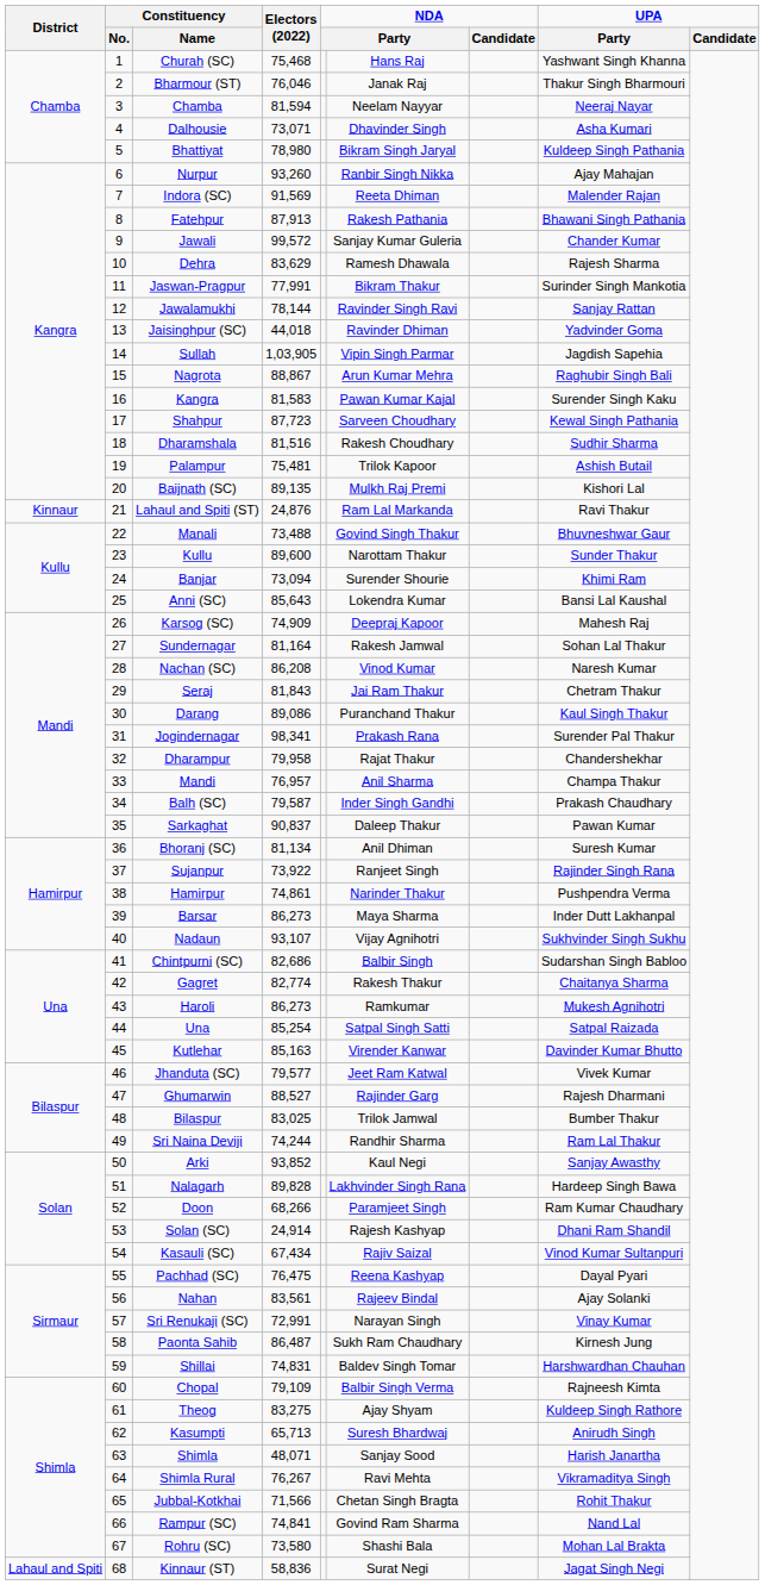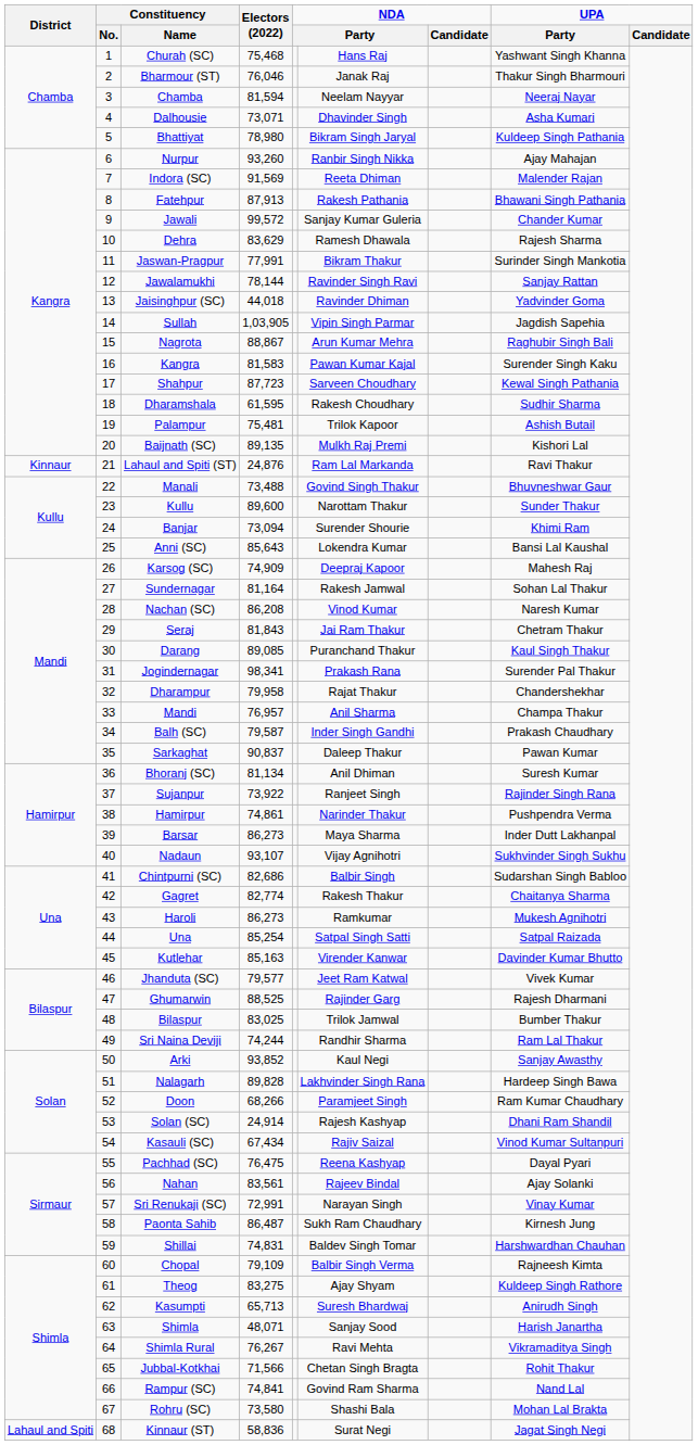Dharamshala | column 4: 81,516 -> 61,595
Darang | column 4: 89,086 -> 89,085
Ghumarwin | column 4: 88,527 -> 88,525
